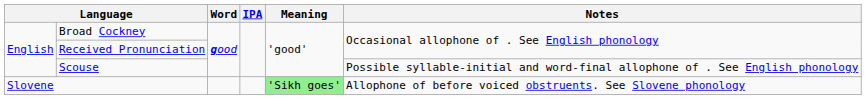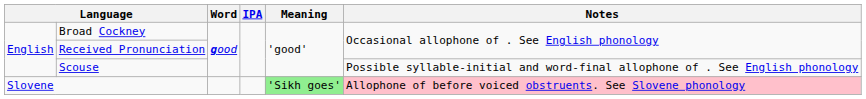Slovene | Notes: no background -> pink background
